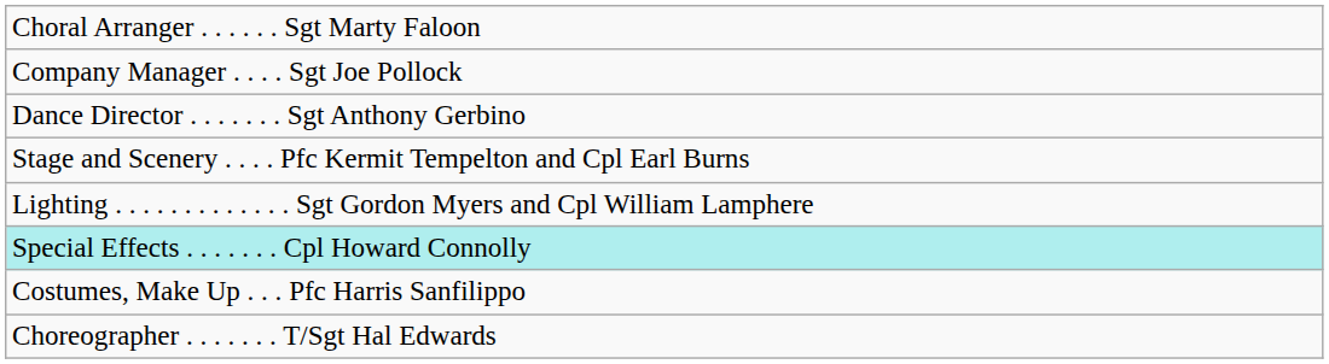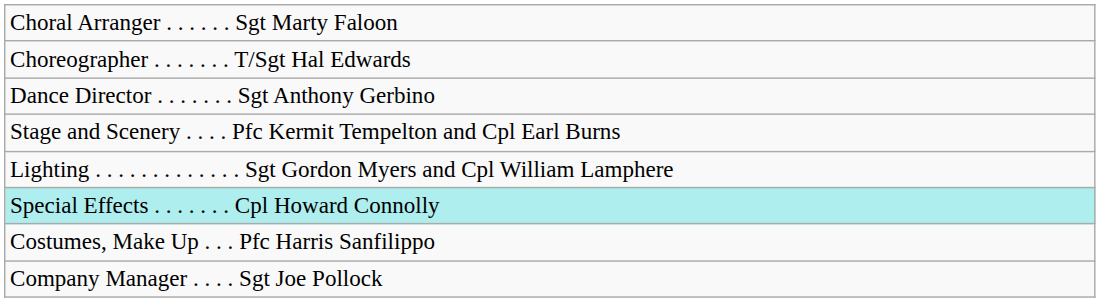row 2 | column 1: Company Manager . . . . Sgt Joe Pollock -> Choreographer . . . . . . . T/Sgt Hal Edwards
row 8 | column 1: Choreographer . . . . . . . T/Sgt Hal Edwards -> Company Manager . . . . Sgt Joe Pollock
